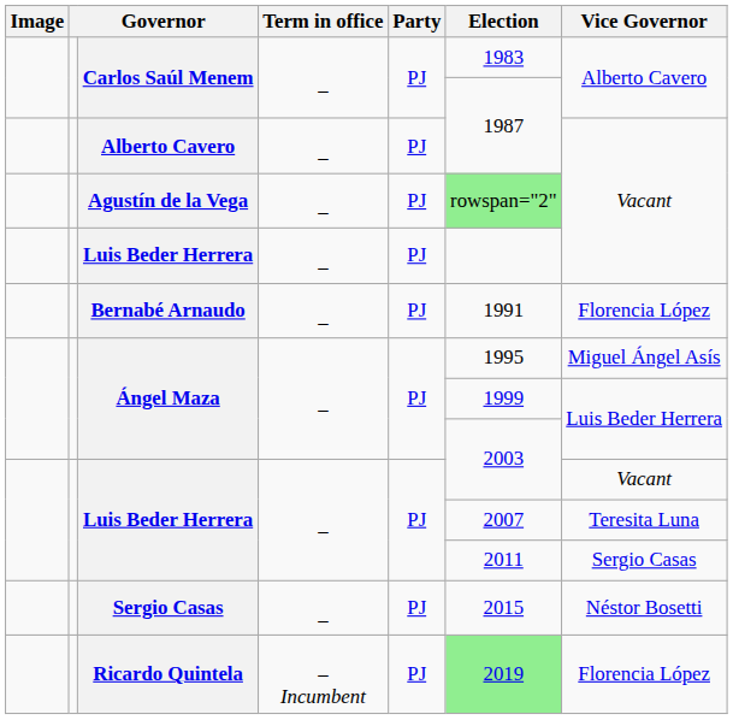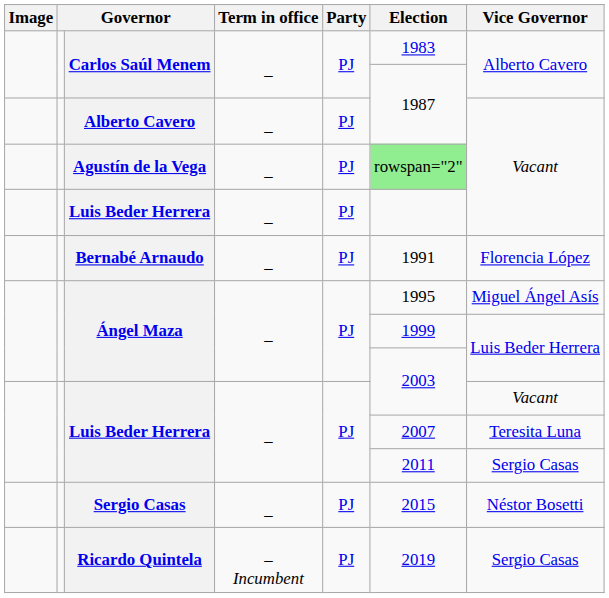Ricardo Quintela | Election: lightgreen background -> no background
Ricardo Quintela | Vice Governor: Florencia López -> Sergio Casas
